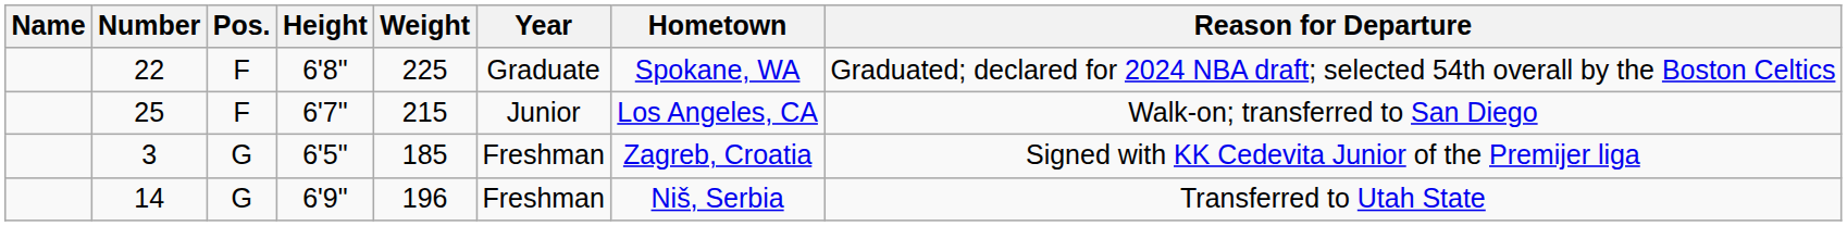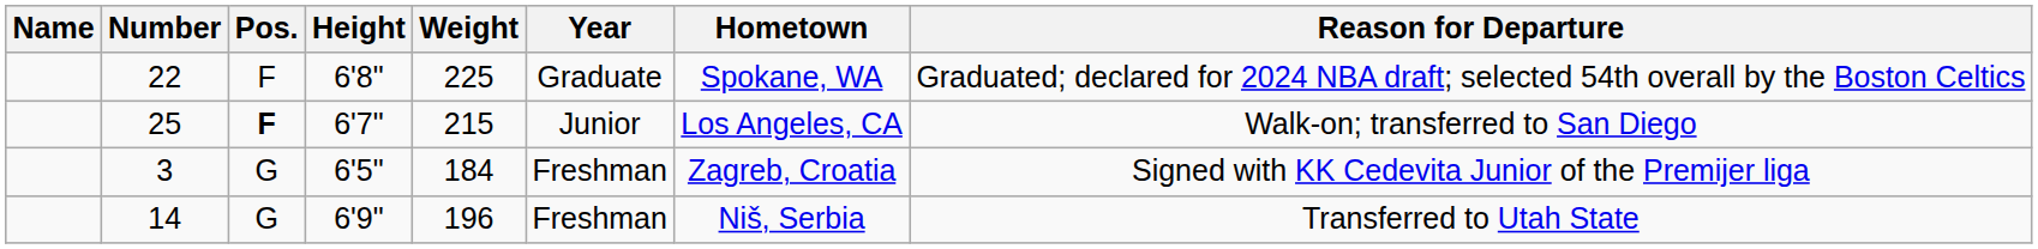25 | Pos.: normal -> bold
3 | Weight: 185 -> 184
